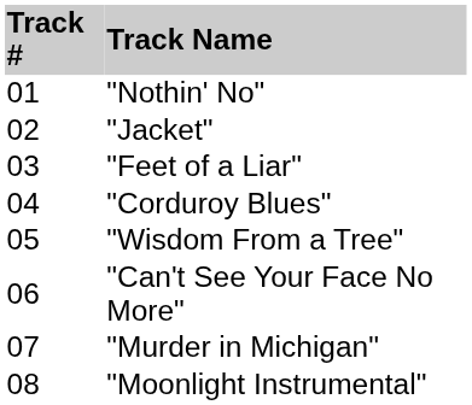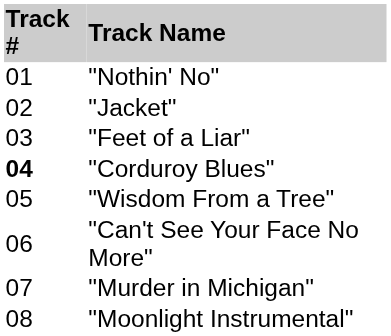"Corduroy Blues" | Track #: normal -> bold
